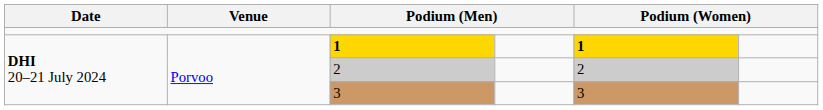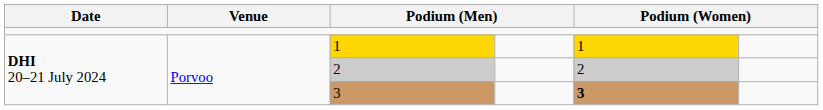row 3 | column 3: bold -> normal
row 3 | column 5: bold -> normal
row 5 | column 5: normal -> bold
